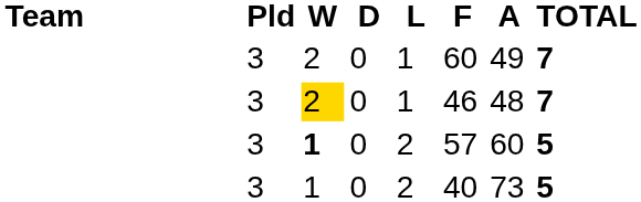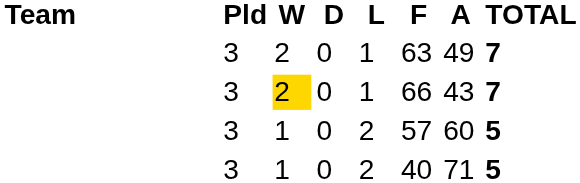row 2 | column 6: 60 -> 63
row 3 | column 6: 46 -> 66
row 3 | column 7: 48 -> 43
row 4 | column 3: bold -> normal
row 5 | column 7: 73 -> 71
